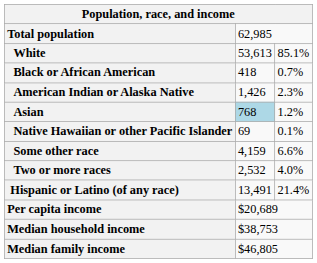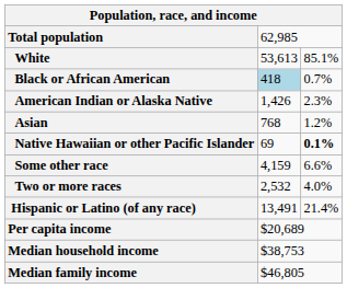Black or African American | column 2: no background -> lightblue background
Asian | column 2: lightblue background -> no background
Native Hawaiian or other Pacific Islander | column 3: normal -> bold
